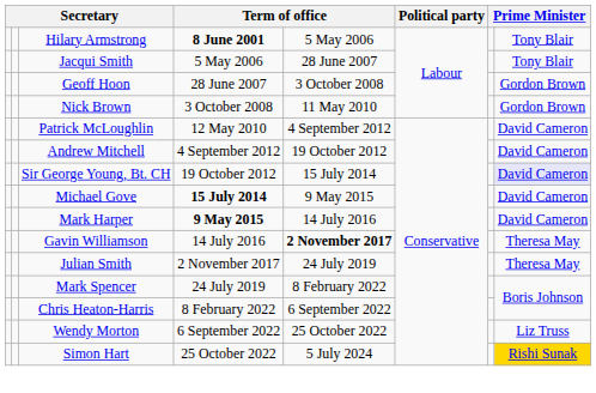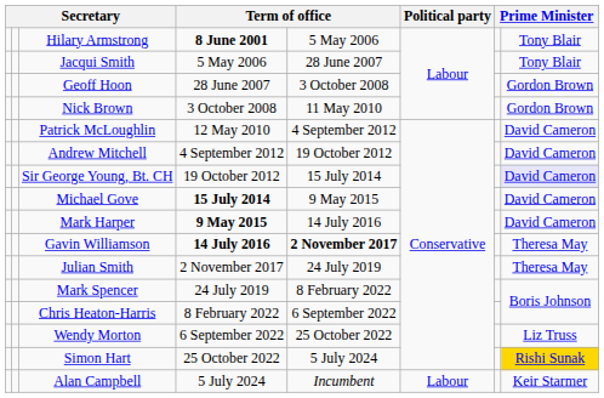Gavin Williamson | column 4: normal -> bold
+ row: Alan Campbell | 5 July 2024 | Incumbent | Labour | Keir Starmer
